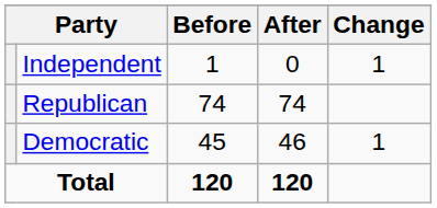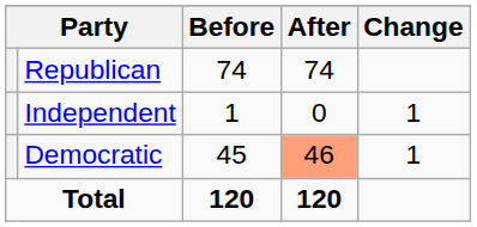rows swapped: Republican <-> Independent
Democratic | After: no background -> lightsalmon background
